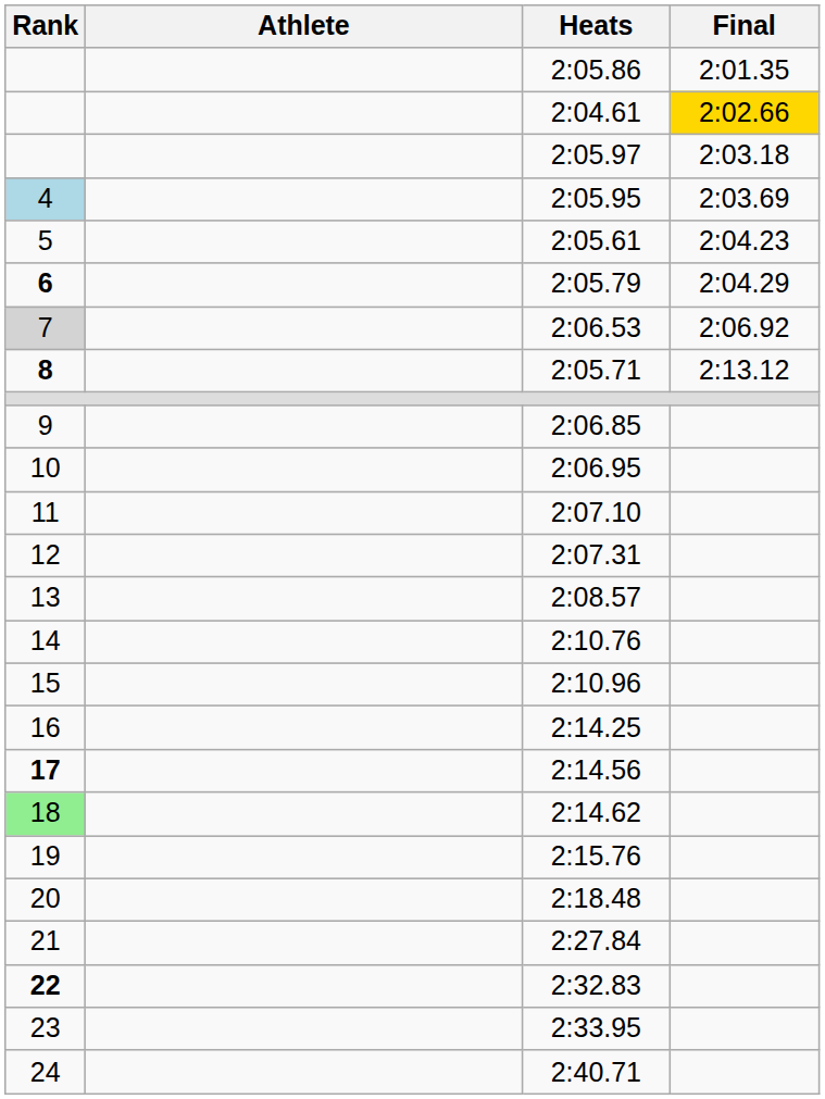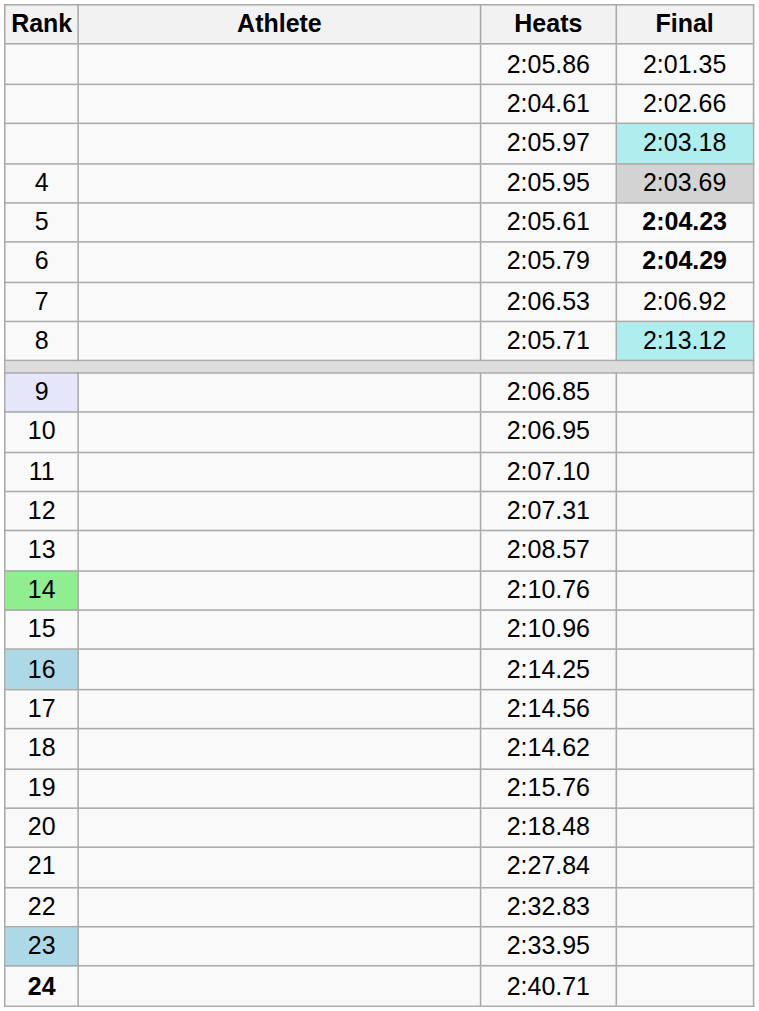2:04.61 | Final: gold background -> no background
2:05.97 | Final: no background -> paleturquoise background
2:05.95 | Rank: lightblue background -> no background
2:05.95 | Final: no background -> lightgrey background
2:05.61 | Final: normal -> bold
2:05.79 | Rank: bold -> normal
2:05.79 | Final: normal -> bold
2:06.53 | Rank: lightgrey background -> no background
2:05.71 | Rank: bold -> normal
2:05.71 | Final: no background -> paleturquoise background
2:06.85 | Rank: no background -> lavender background
2:10.76 | Rank: no background -> lightgreen background
2:14.25 | Rank: no background -> lightblue background
2:14.56 | Rank: bold -> normal
2:14.62 | Rank: lightgreen background -> no background
2:32.83 | Rank: bold -> normal
2:33.95 | Rank: no background -> lightblue background
2:40.71 | Rank: normal -> bold
